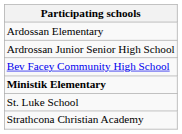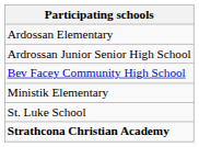row 5 | column 1: bold -> normal
row 7 | column 1: normal -> bold
